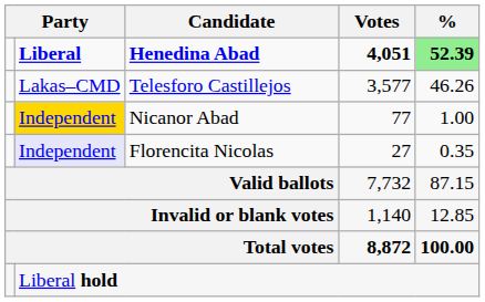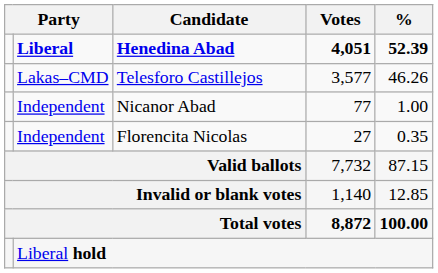Henedina Abad | %: lightgreen background -> no background
Nicanor Abad | column 2: gold background -> no background
Florencita Nicolas | column 2: lavender background -> no background
